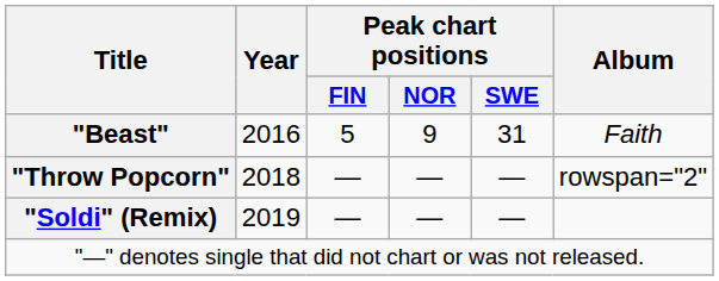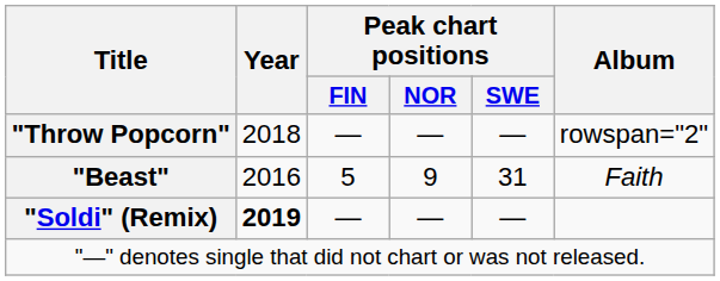rows swapped: "Beast" <-> "Throw Popcorn"
"Soldi" (Remix) | Year: normal -> bold
